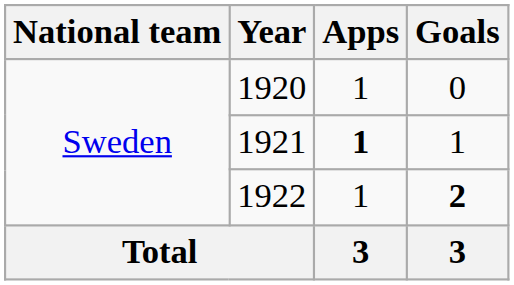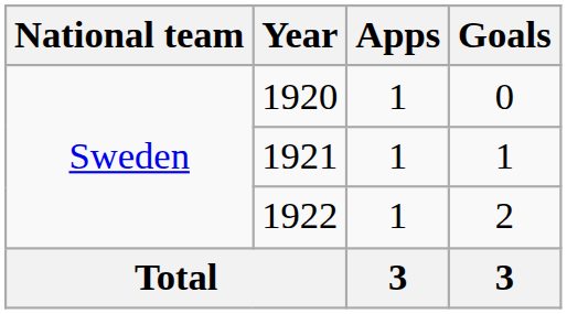1921 | Apps: bold -> normal
1922 | Goals: bold -> normal
